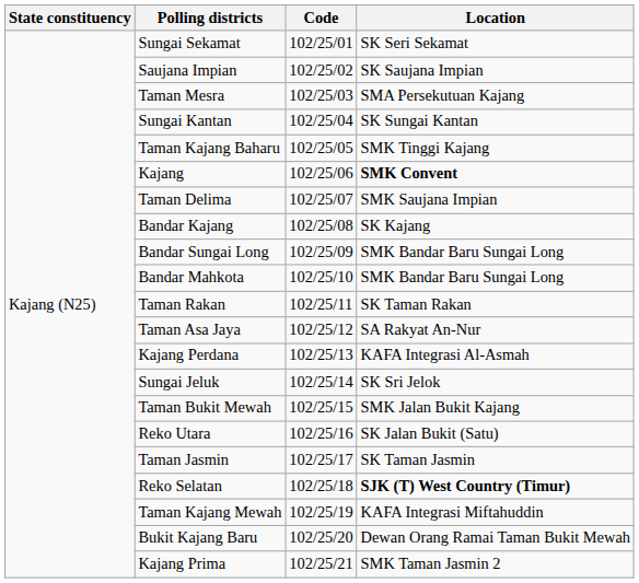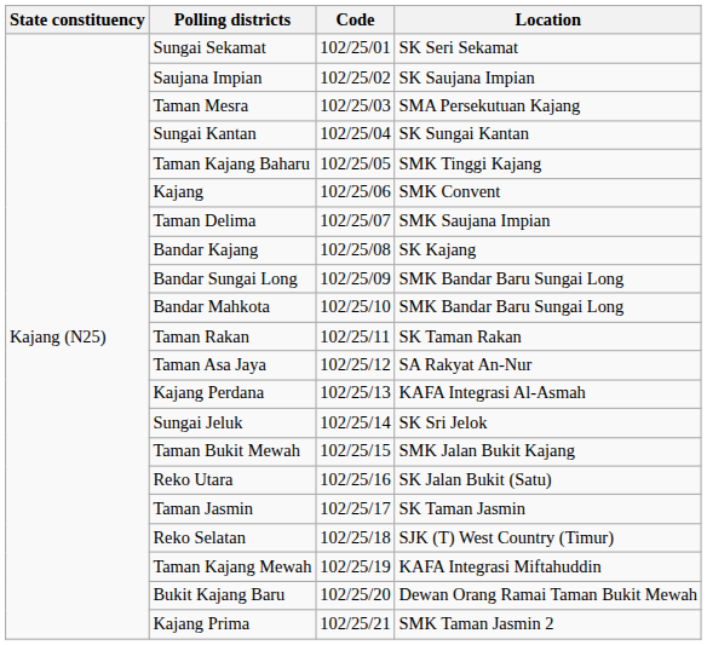Kajang | Location: bold -> normal
Reko Selatan | Location: bold -> normal
